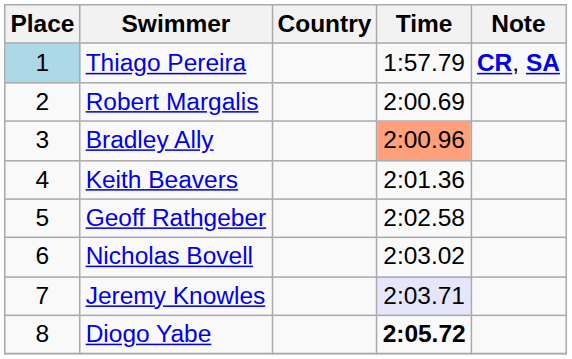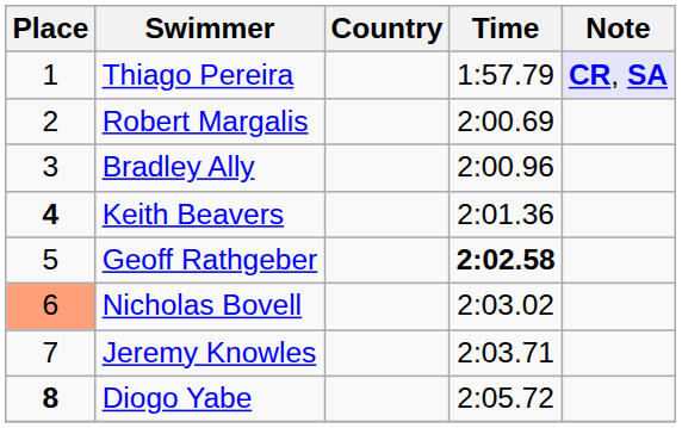Thiago Pereira | Place: lightblue background -> no background
Thiago Pereira | Note: no background -> lavender background
Bradley Ally | Time: lightsalmon background -> no background
Keith Beavers | Place: normal -> bold
Geoff Rathgeber | Time: normal -> bold
Nicholas Bovell | Place: no background -> lightsalmon background
Jeremy Knowles | Time: lavender background -> no background
Diogo Yabe | Place: normal -> bold
Diogo Yabe | Time: bold -> normal
